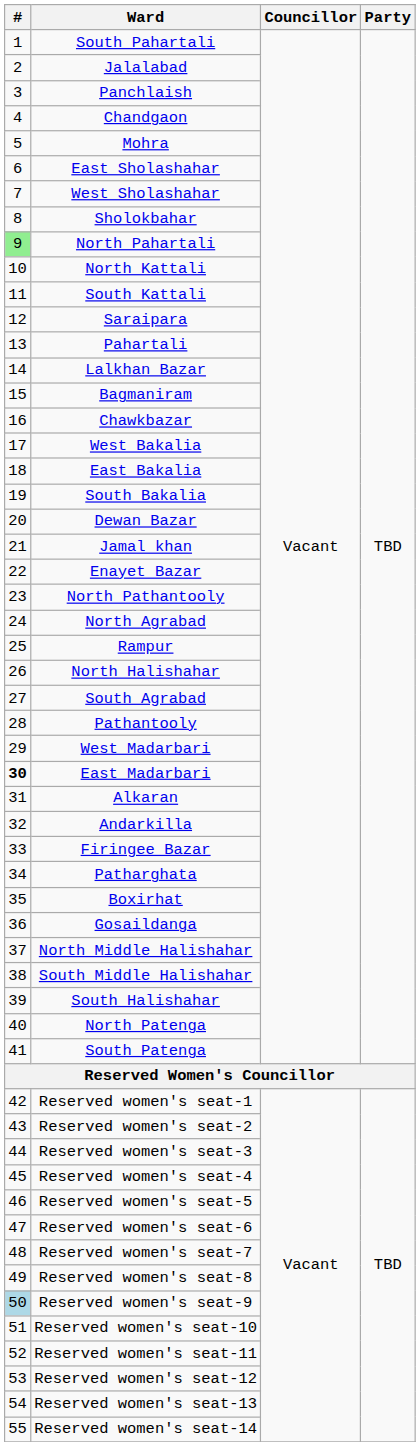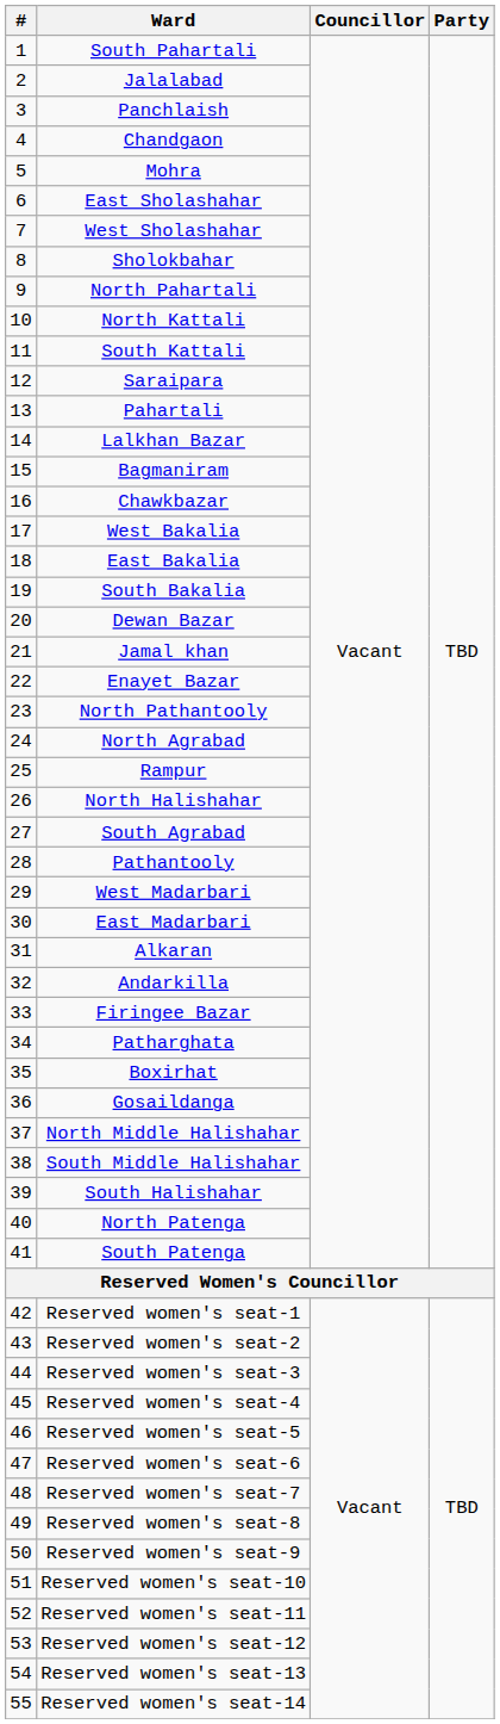North Pahartali | #: lightgreen background -> no background
East Madarbari | #: bold -> normal
Reserved women's seat-9 | #: lightblue background -> no background
